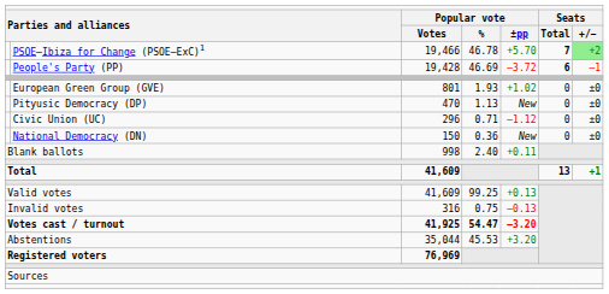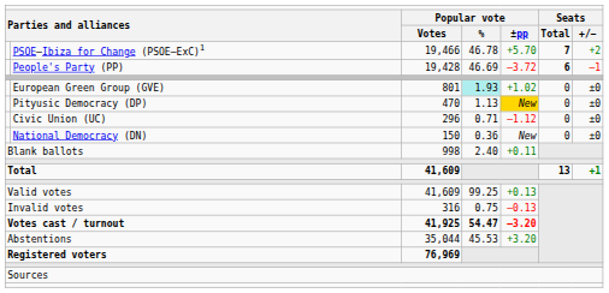PSOE–Ibiza for Change (PSOE–ExC)1 | column 7: lightgreen background -> no background
European Green Group (GVE) | column 4: no background -> paleturquoise background
Pityusic Democracy (DP) | column 5: no background -> gold background
